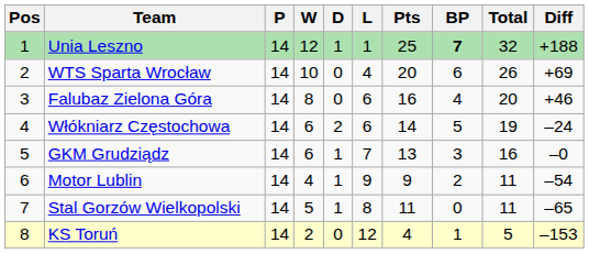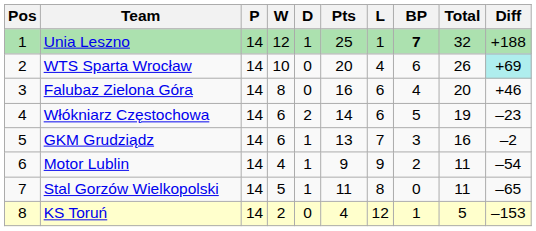columns swapped: L <-> Pts
WTS Sparta Wrocław | Diff: no background -> paleturquoise background
Włókniarz Częstochowa | Diff: –24 -> –23
GKM Grudziądz | Diff: –0 -> –2
